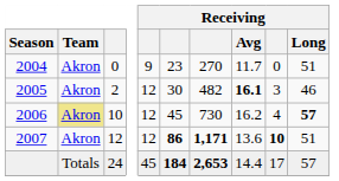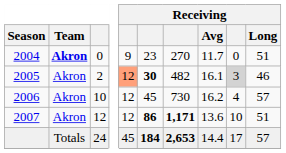2004 | Team: normal -> bold
2005 | column 5: no background -> lightsalmon background
2005 | column 6: normal -> bold
2005 | Receiving / Avg: bold -> normal
2005 | column 9: no background -> lightgrey background
2006 | Team: khaki background -> no background
2006 | Receiving / Long: bold -> normal
2007 | column 9: bold -> normal
